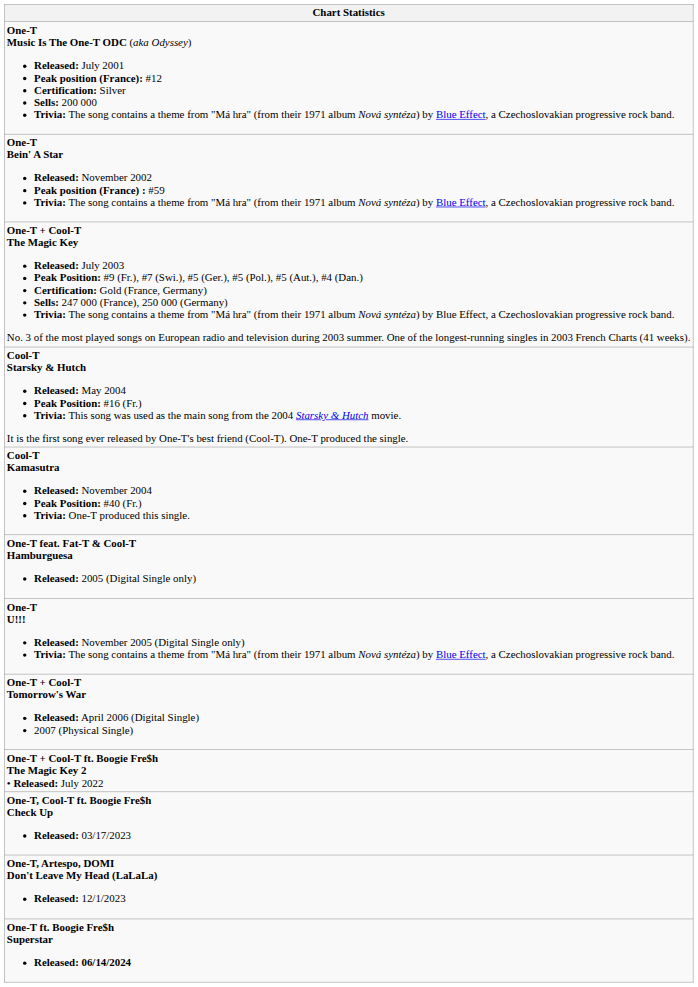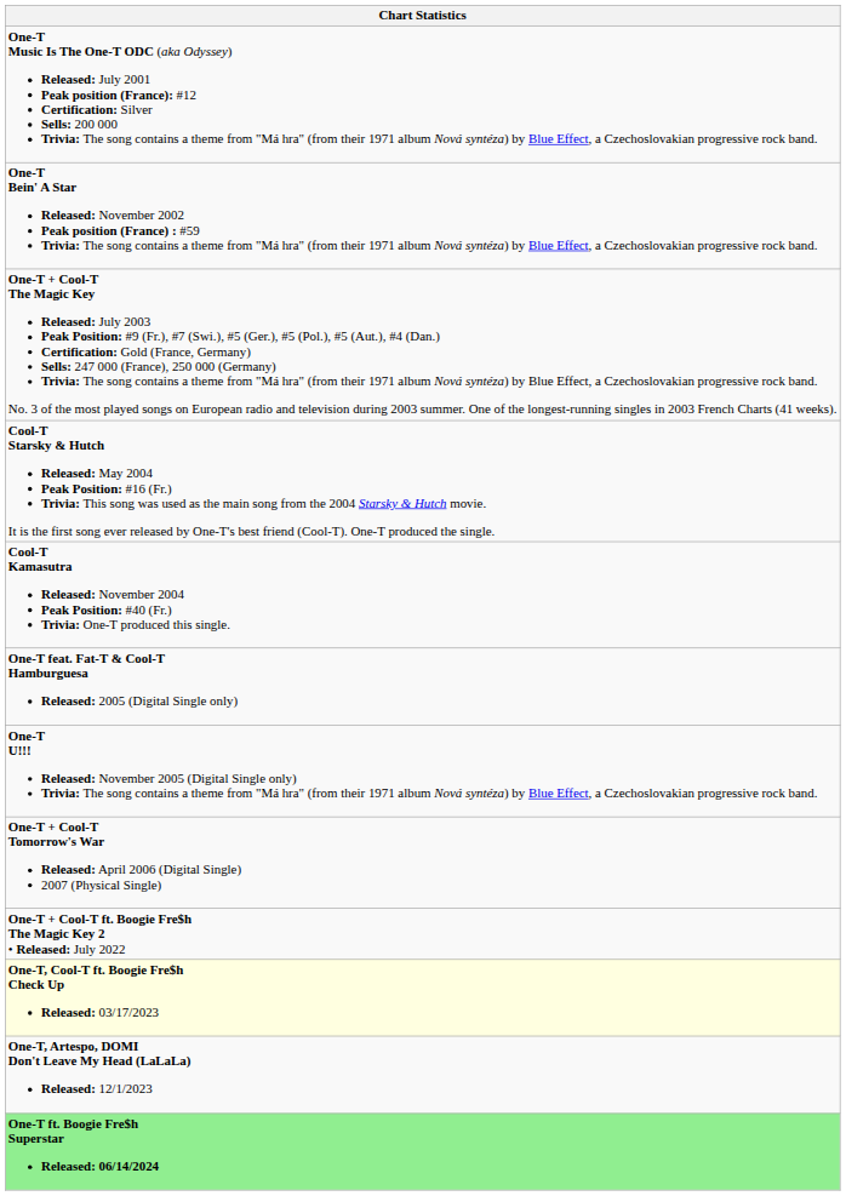row 11 | column 1: no background -> lightyellow background
row 13 | column 1: no background -> lightgreen background
